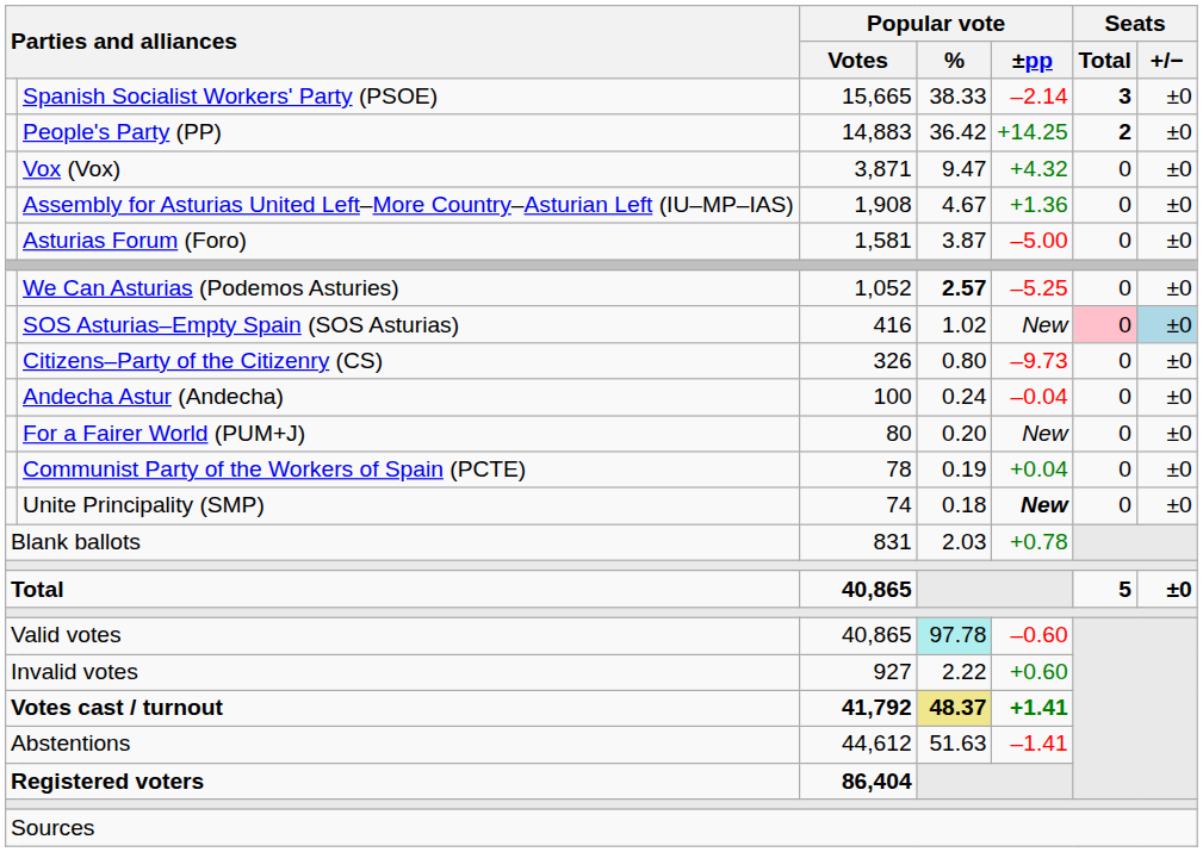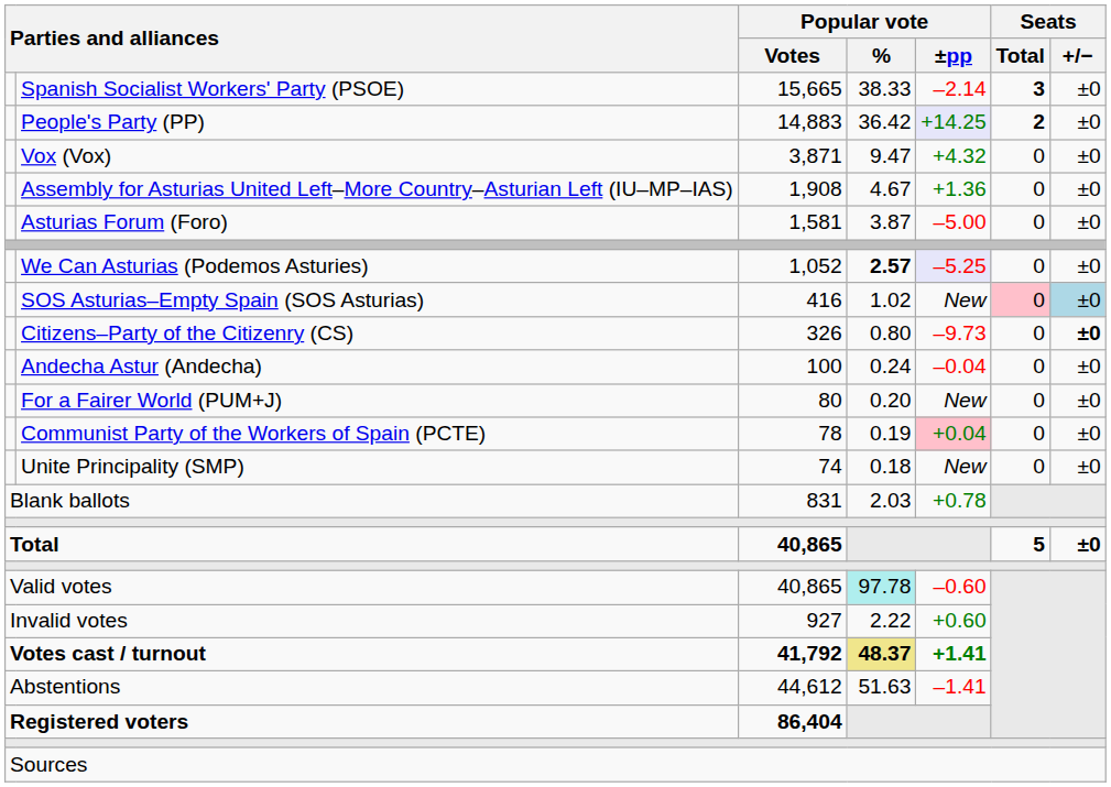People's Party (PP) | Popular vote / ±pp: no background -> lavender background
We Can Asturias (Podemos Asturies) | Popular vote / ±pp: no background -> lavender background
Citizens–Party of the Citizenry (CS) | Seats / +/−: normal -> bold
Communist Party of the Workers of Spain (PCTE) | Popular vote / ±pp: no background -> pink background
Unite Principality (SMP) | Popular vote / ±pp: bold -> normal
